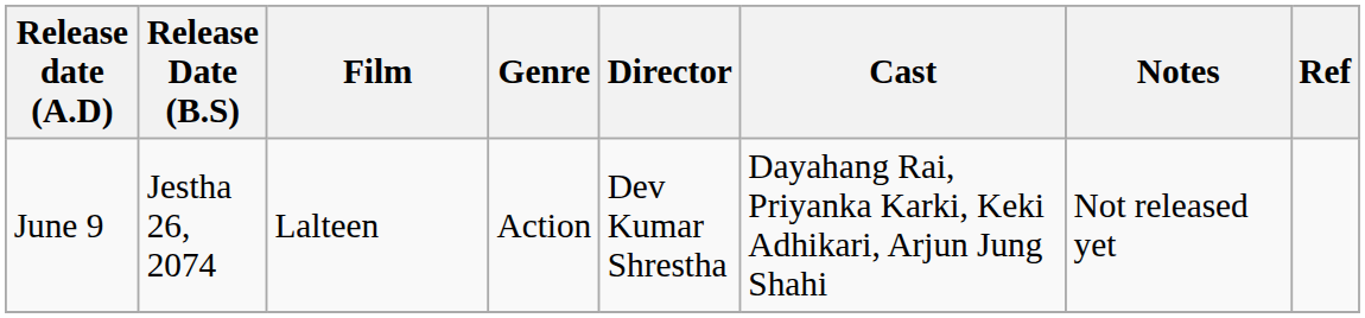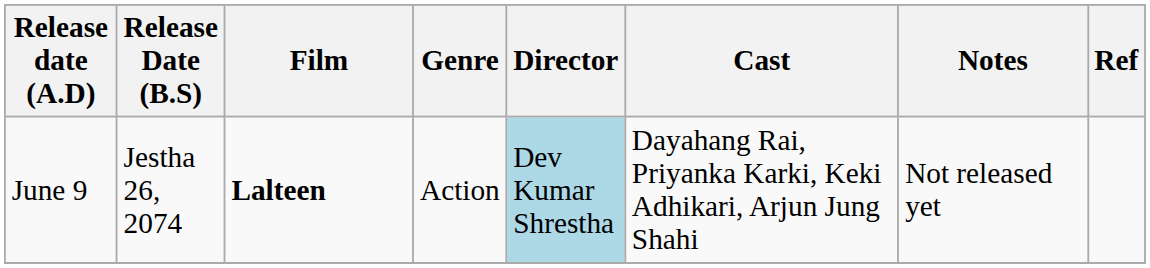June 9 | Film: normal -> bold
June 9 | Director: no background -> lightblue background
